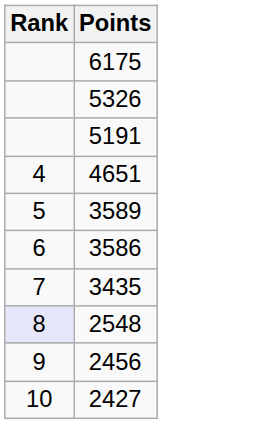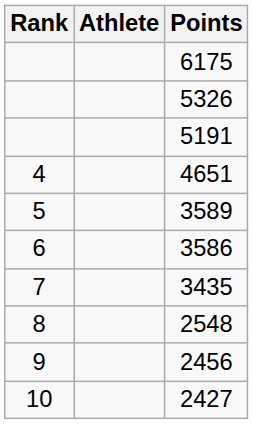+ column: Athlete
2548 | Rank: lavender background -> no background
